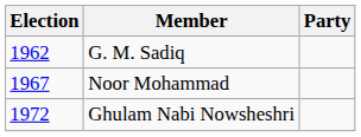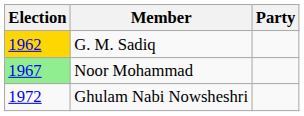G. M. Sadiq | Election: no background -> gold background
Noor Mohammad | Election: no background -> lightgreen background
